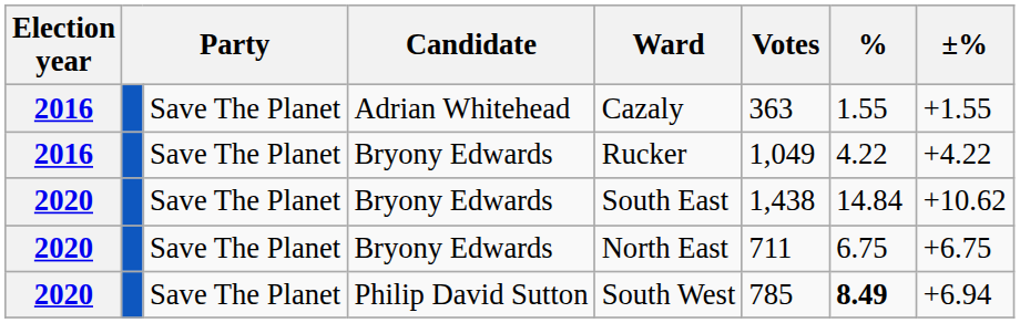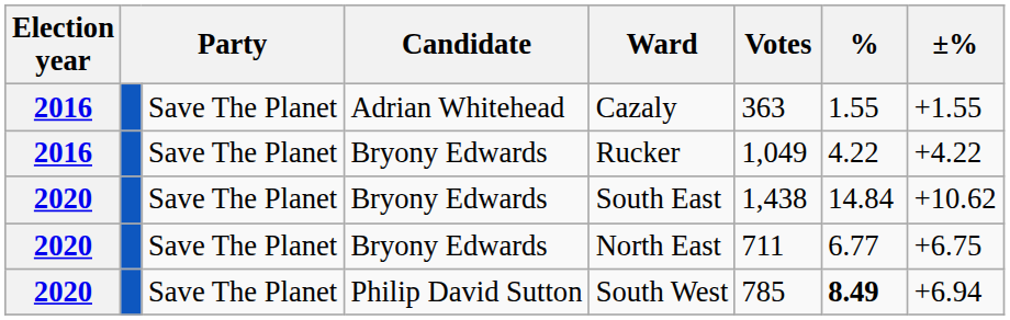row 5 | %: 6.75 -> 6.77
